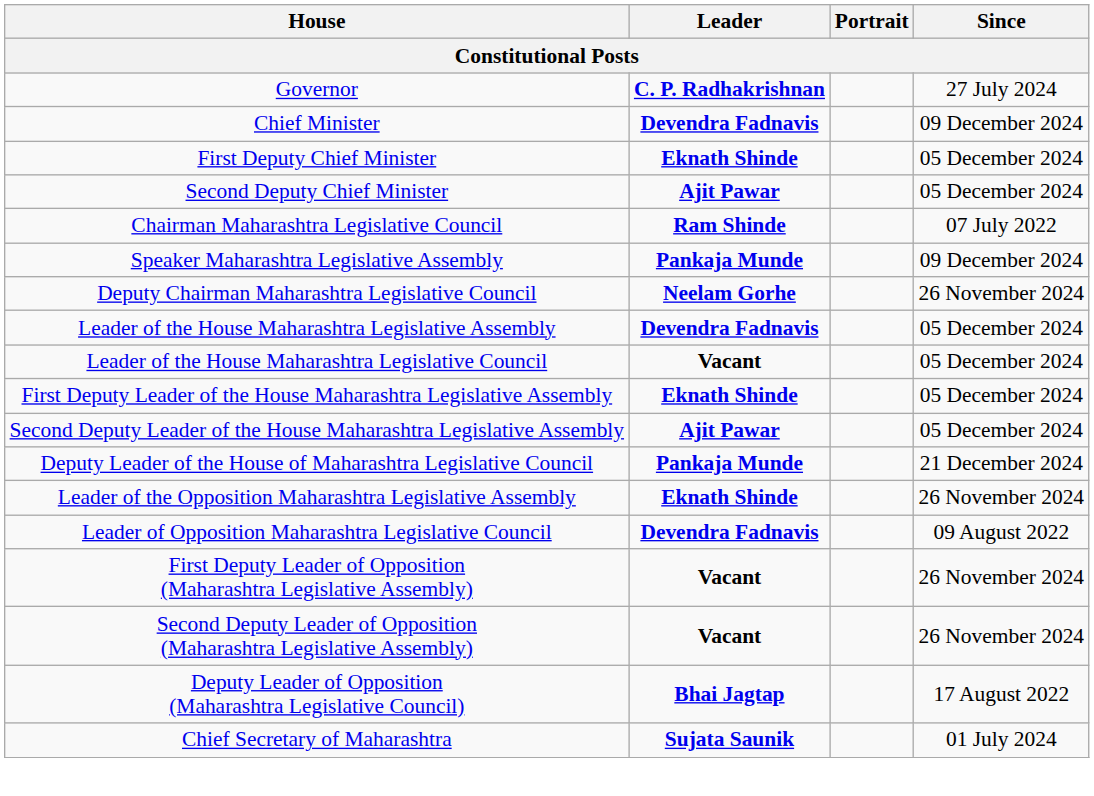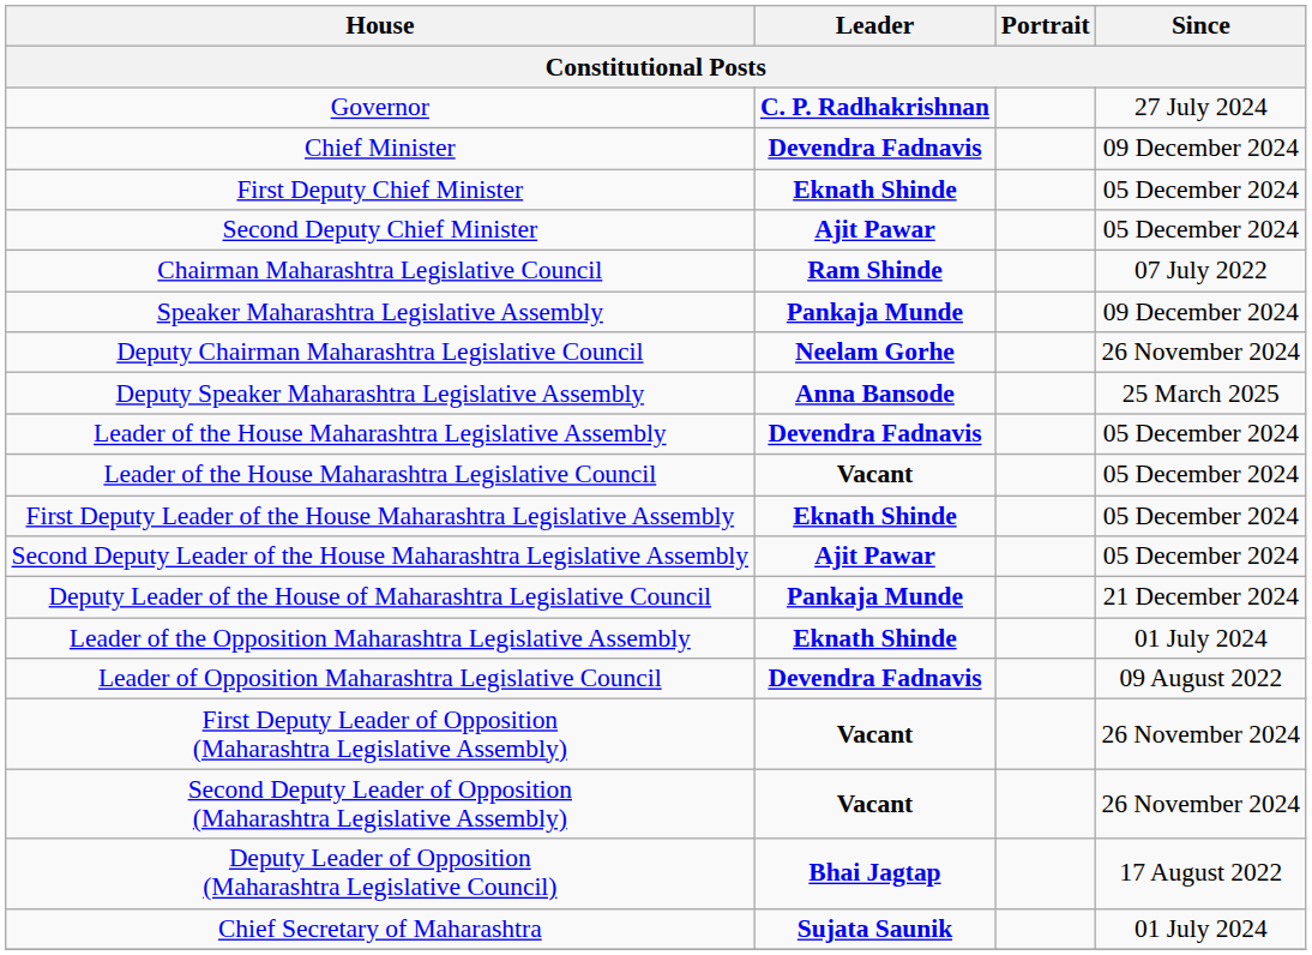+ row: Deputy Speaker Maharashtra Legislative Assembly | Anna Bansode | 25 March 2025
Leader of the Opposition Maharashtra Legislative Assembly | Since: 26 November 2024 -> 01 July 2024
